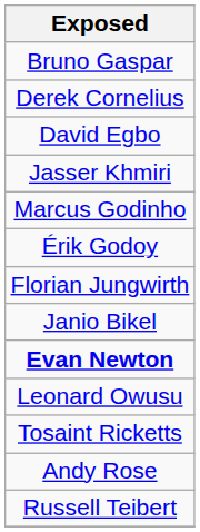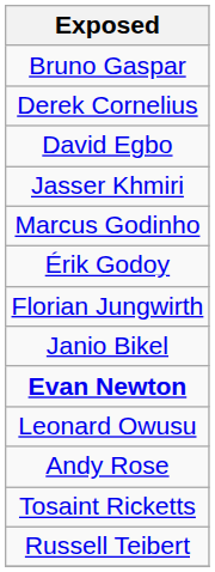row 12 | column 1: Tosaint Ricketts -> Andy Rose
row 13 | column 1: Andy Rose -> Tosaint Ricketts
